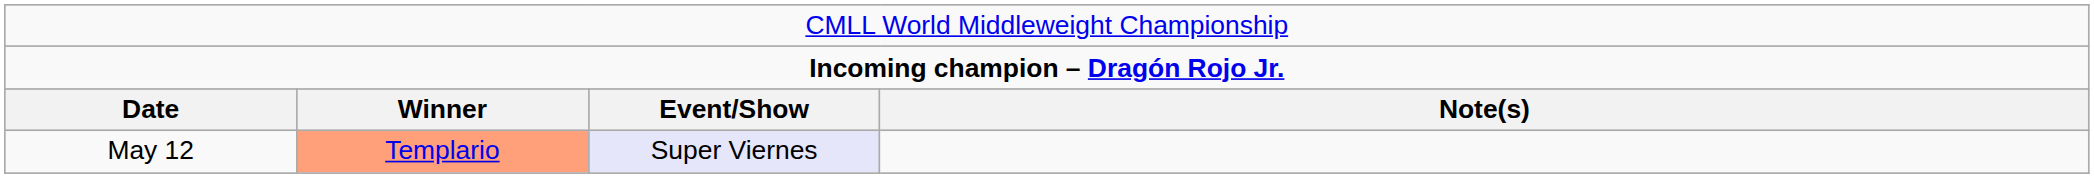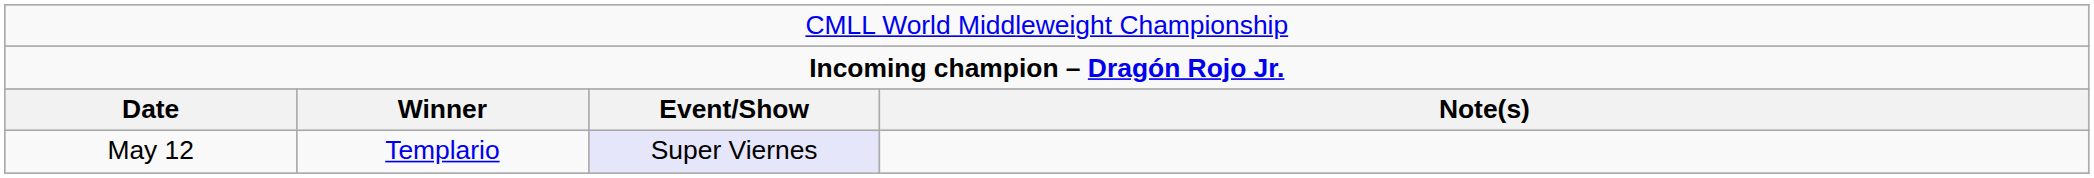May 12 | column 2: lightsalmon background -> no background
